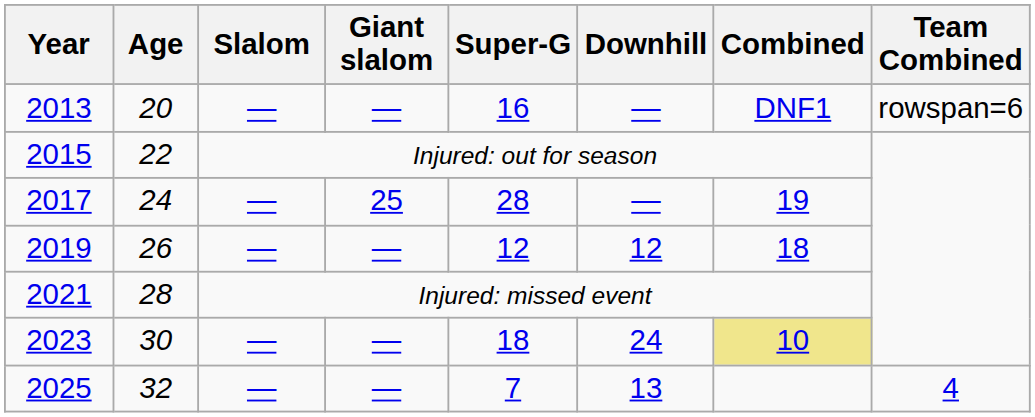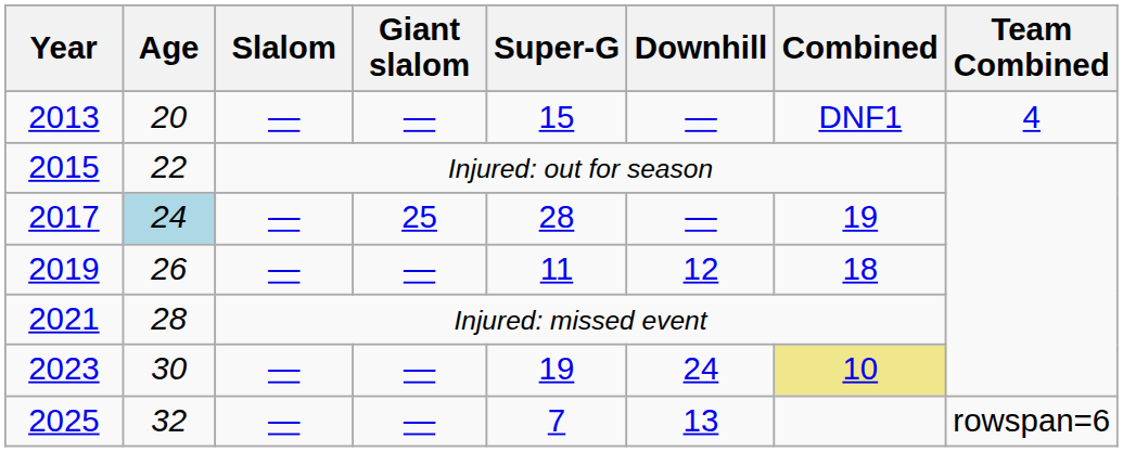2013 | Super-G: 16 -> 15
2013 | Team Combined: rowspan=6 -> 4
2017 | Age: no background -> lightblue background
2019 | Super-G: 12 -> 11
2023 | Super-G: 18 -> 19
2025 | Team Combined: 4 -> rowspan=6
